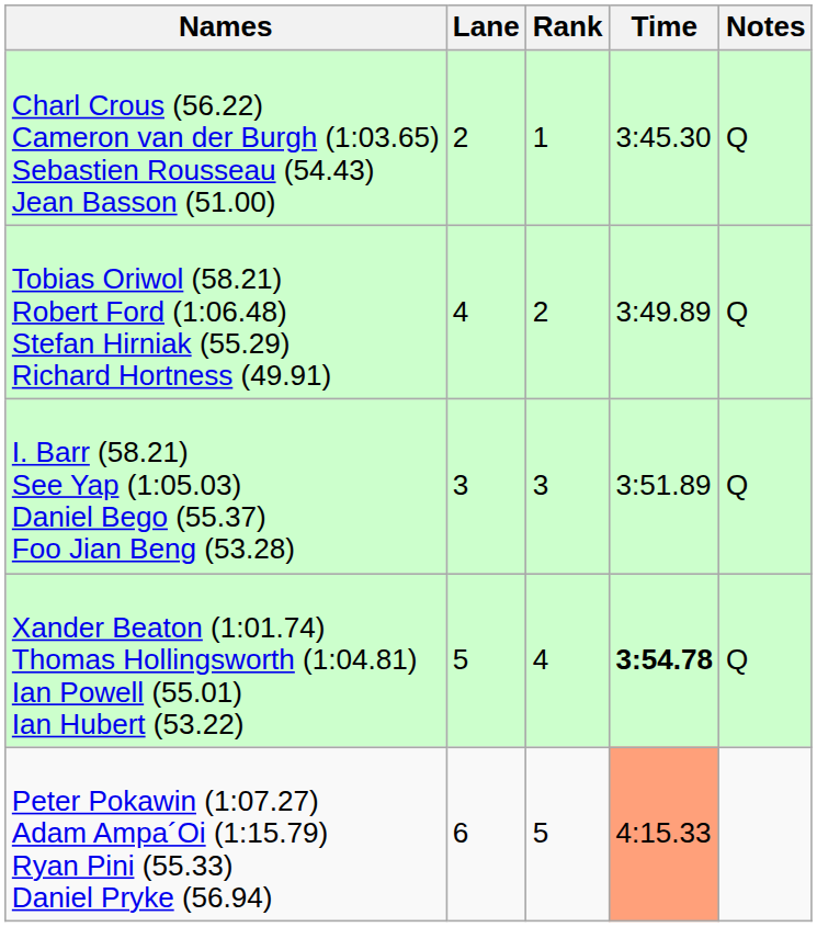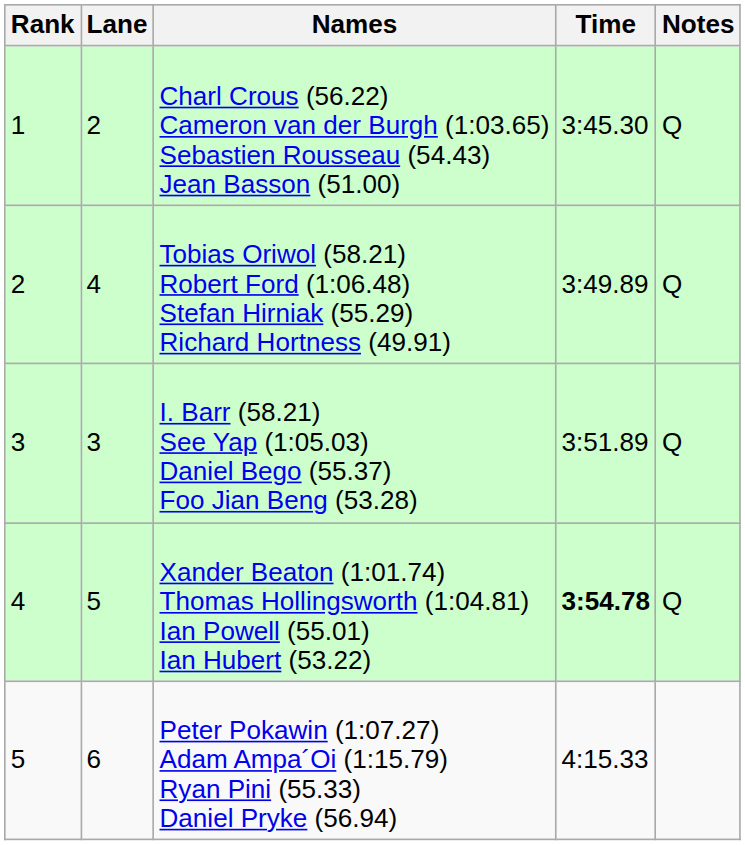columns swapped: Rank <-> Names
row 6 | Time: lightsalmon background -> no background
